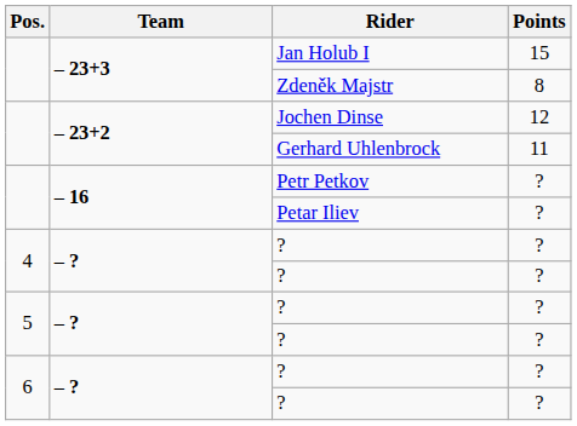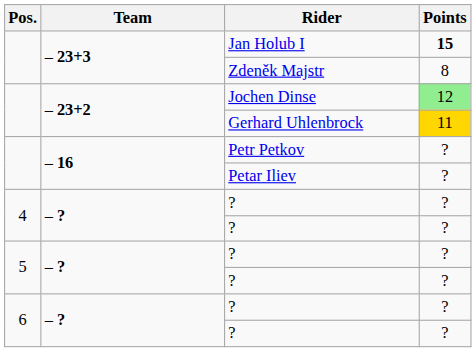Jan Holub I | Points: normal -> bold
Jochen Dinse | Points: no background -> lightgreen background
Gerhard Uhlenbrock | Points: no background -> gold background
